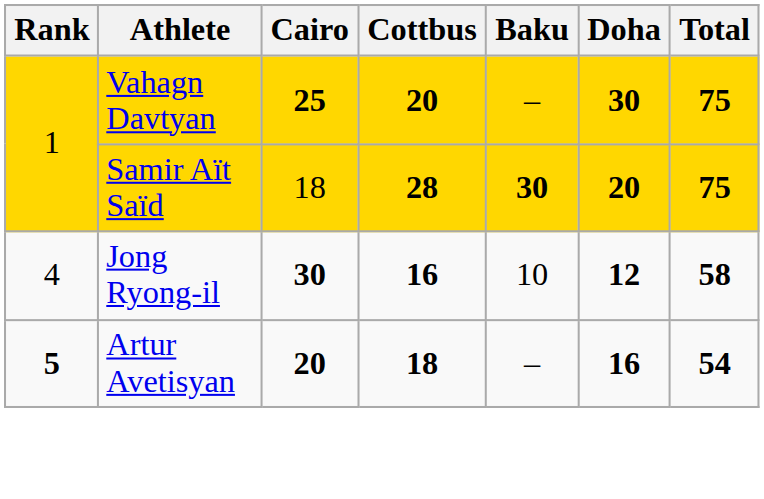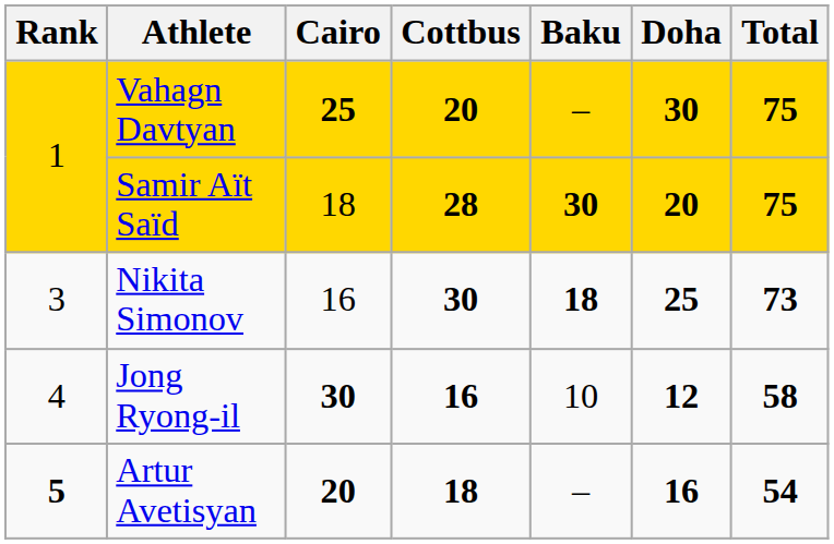+ row: 3 | Nikita Simonov | 16 | 30 | 18 | 25 | 73
